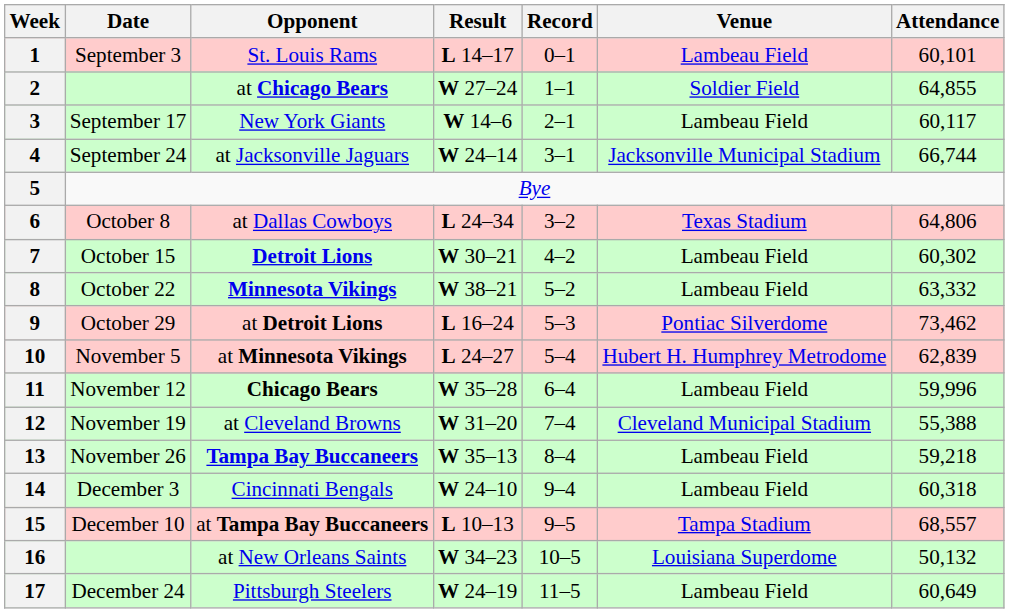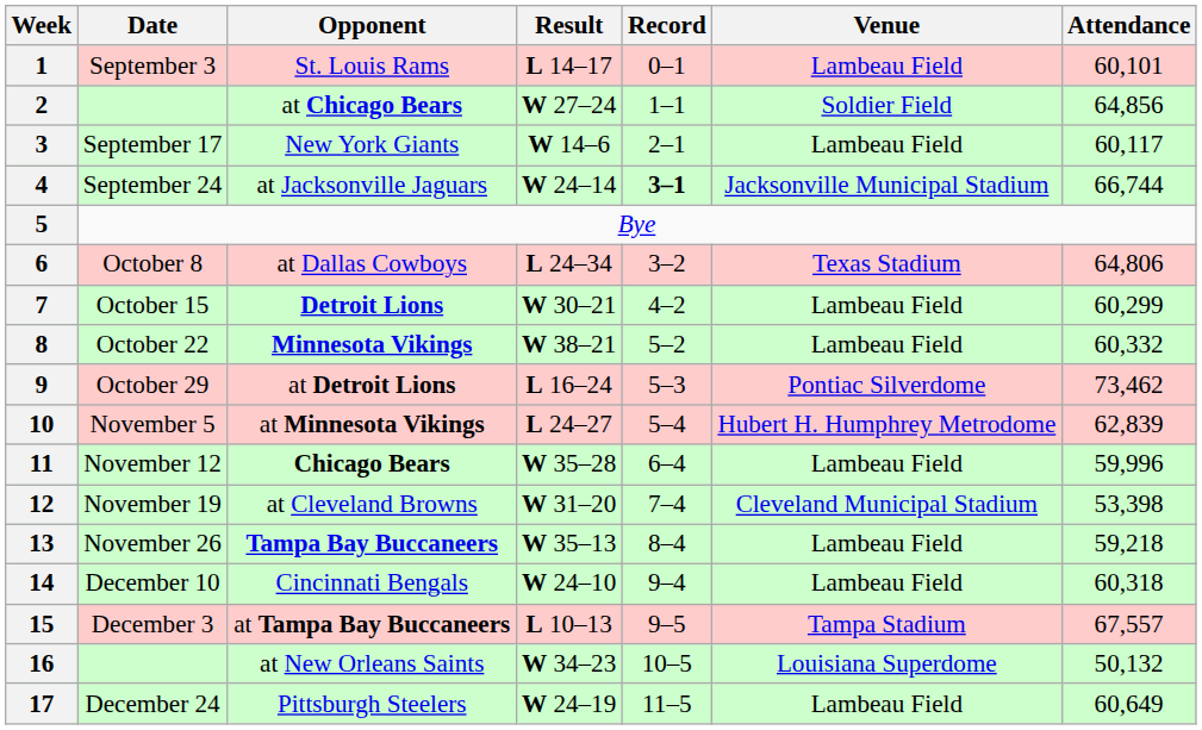2 | Attendance: 64,855 -> 64,856
4 | Record: normal -> bold
7 | Attendance: 60,302 -> 60,299
8 | Attendance: 63,332 -> 60,332
12 | Attendance: 55,388 -> 53,398
14 | Date: December 3 -> December 10
15 | Date: December 10 -> December 3
15 | Attendance: 68,557 -> 67,557
